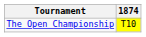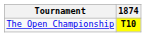The Open Championship | 1874: normal -> bold
